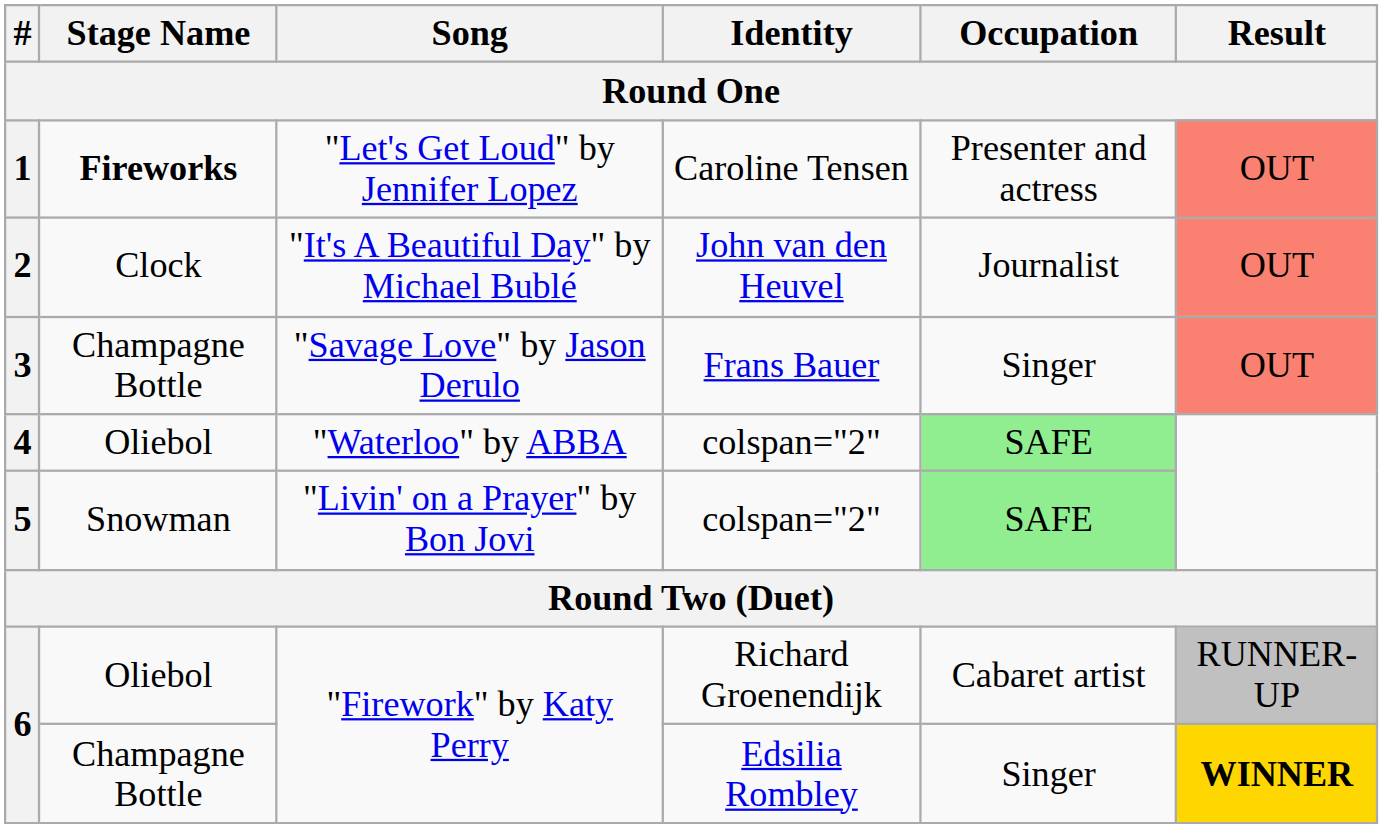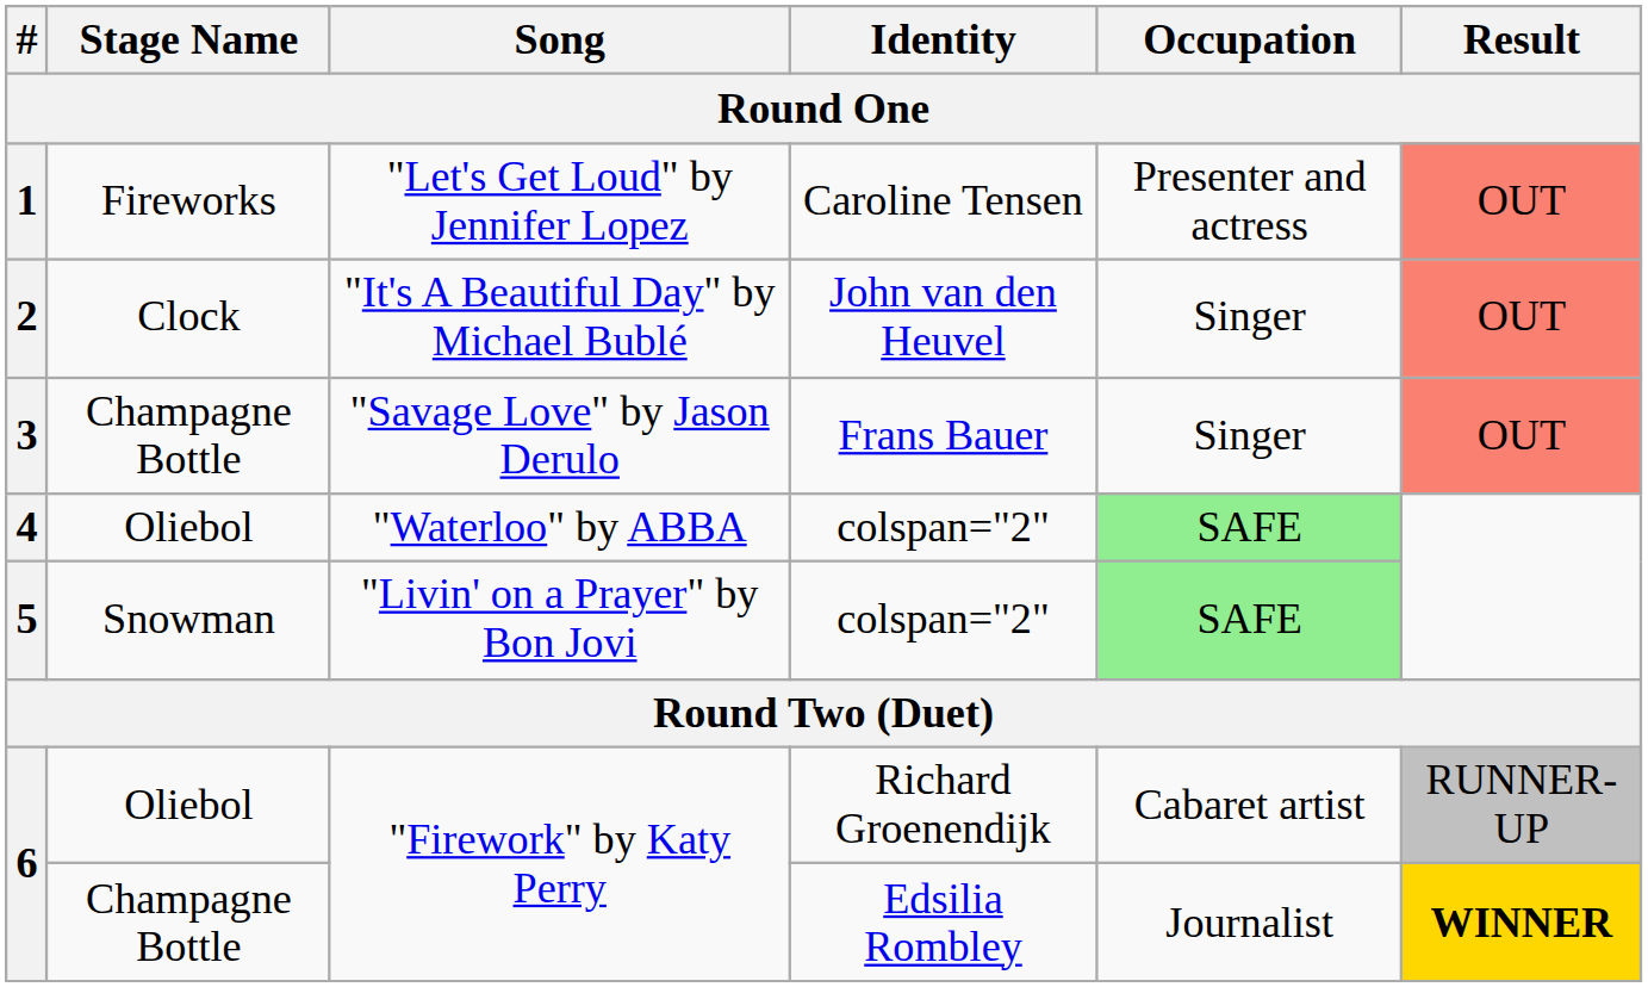1 | Stage Name: bold -> normal
2 | Occupation: Journalist -> Singer
6 / Edsilia Rombley | Occupation: Singer -> Journalist
